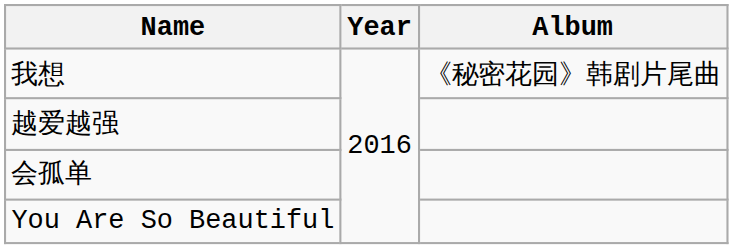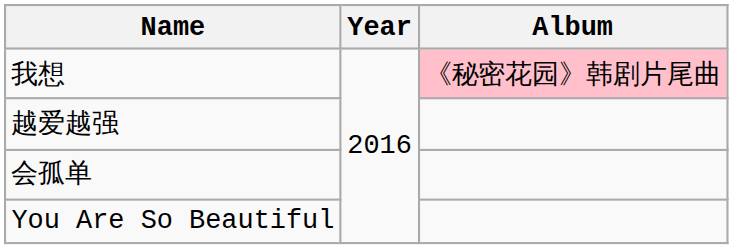我想 | Album: no background -> pink background
